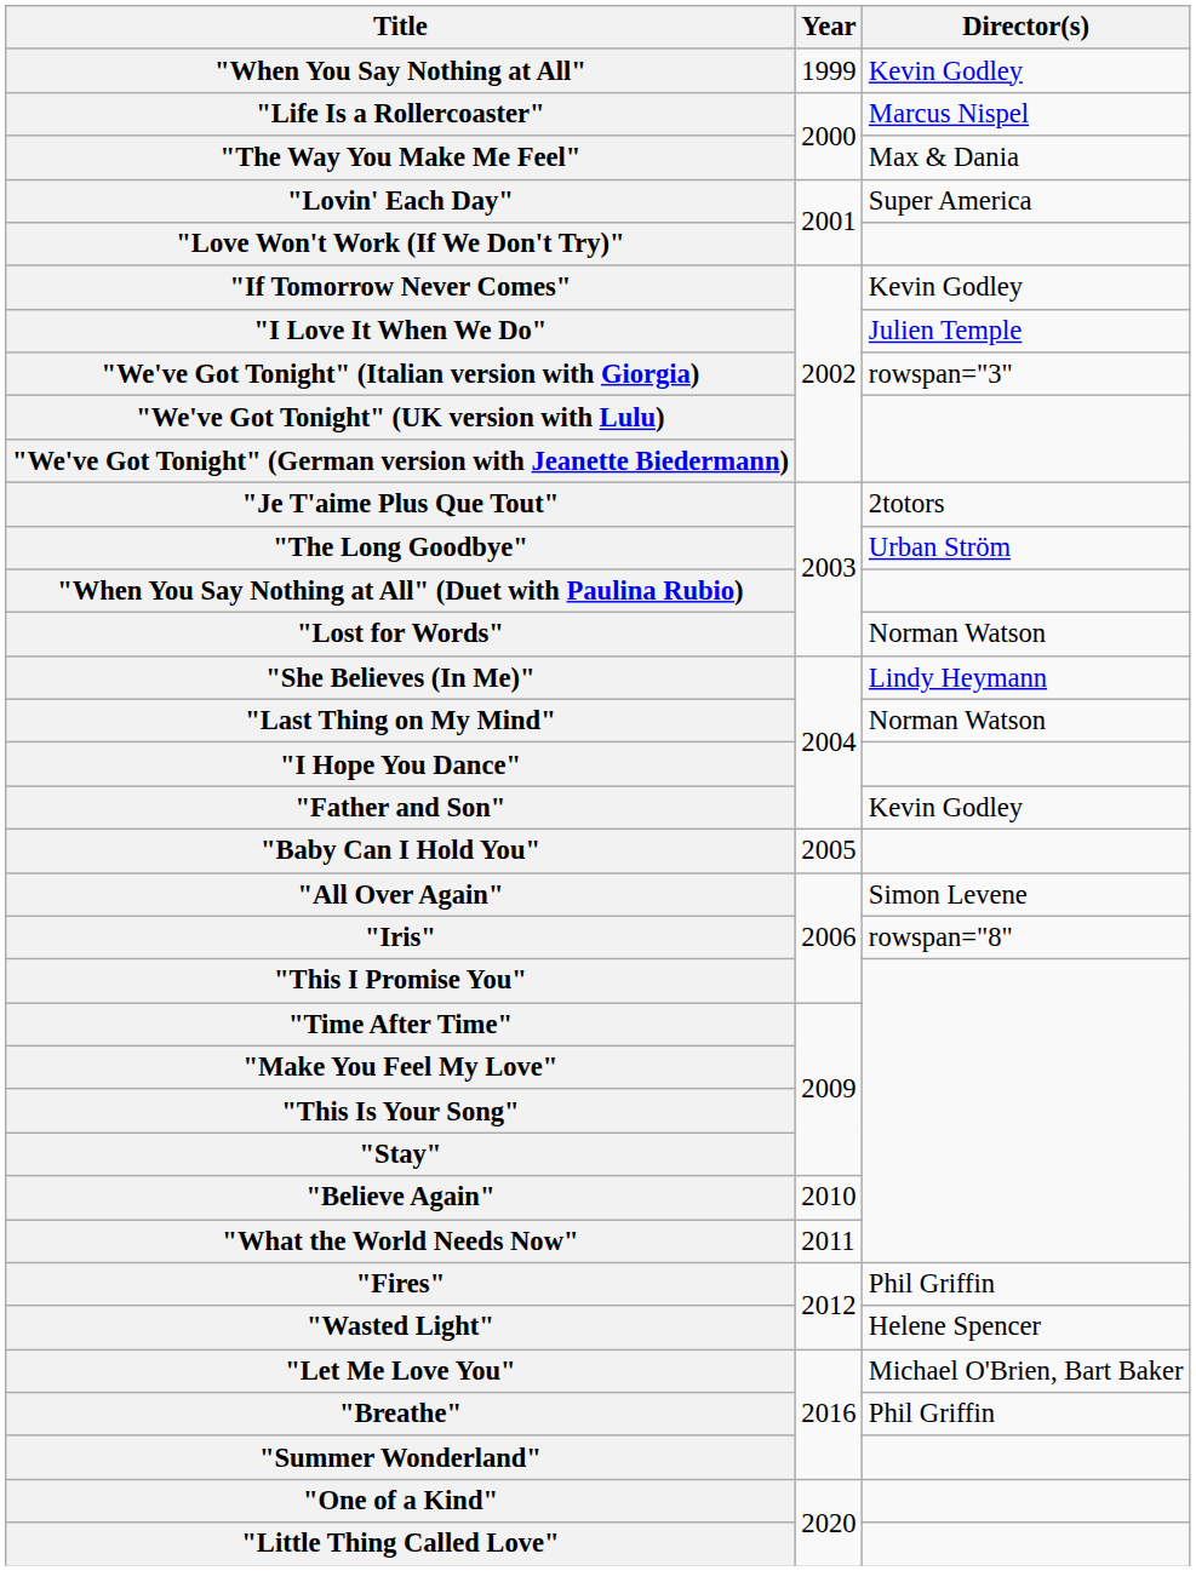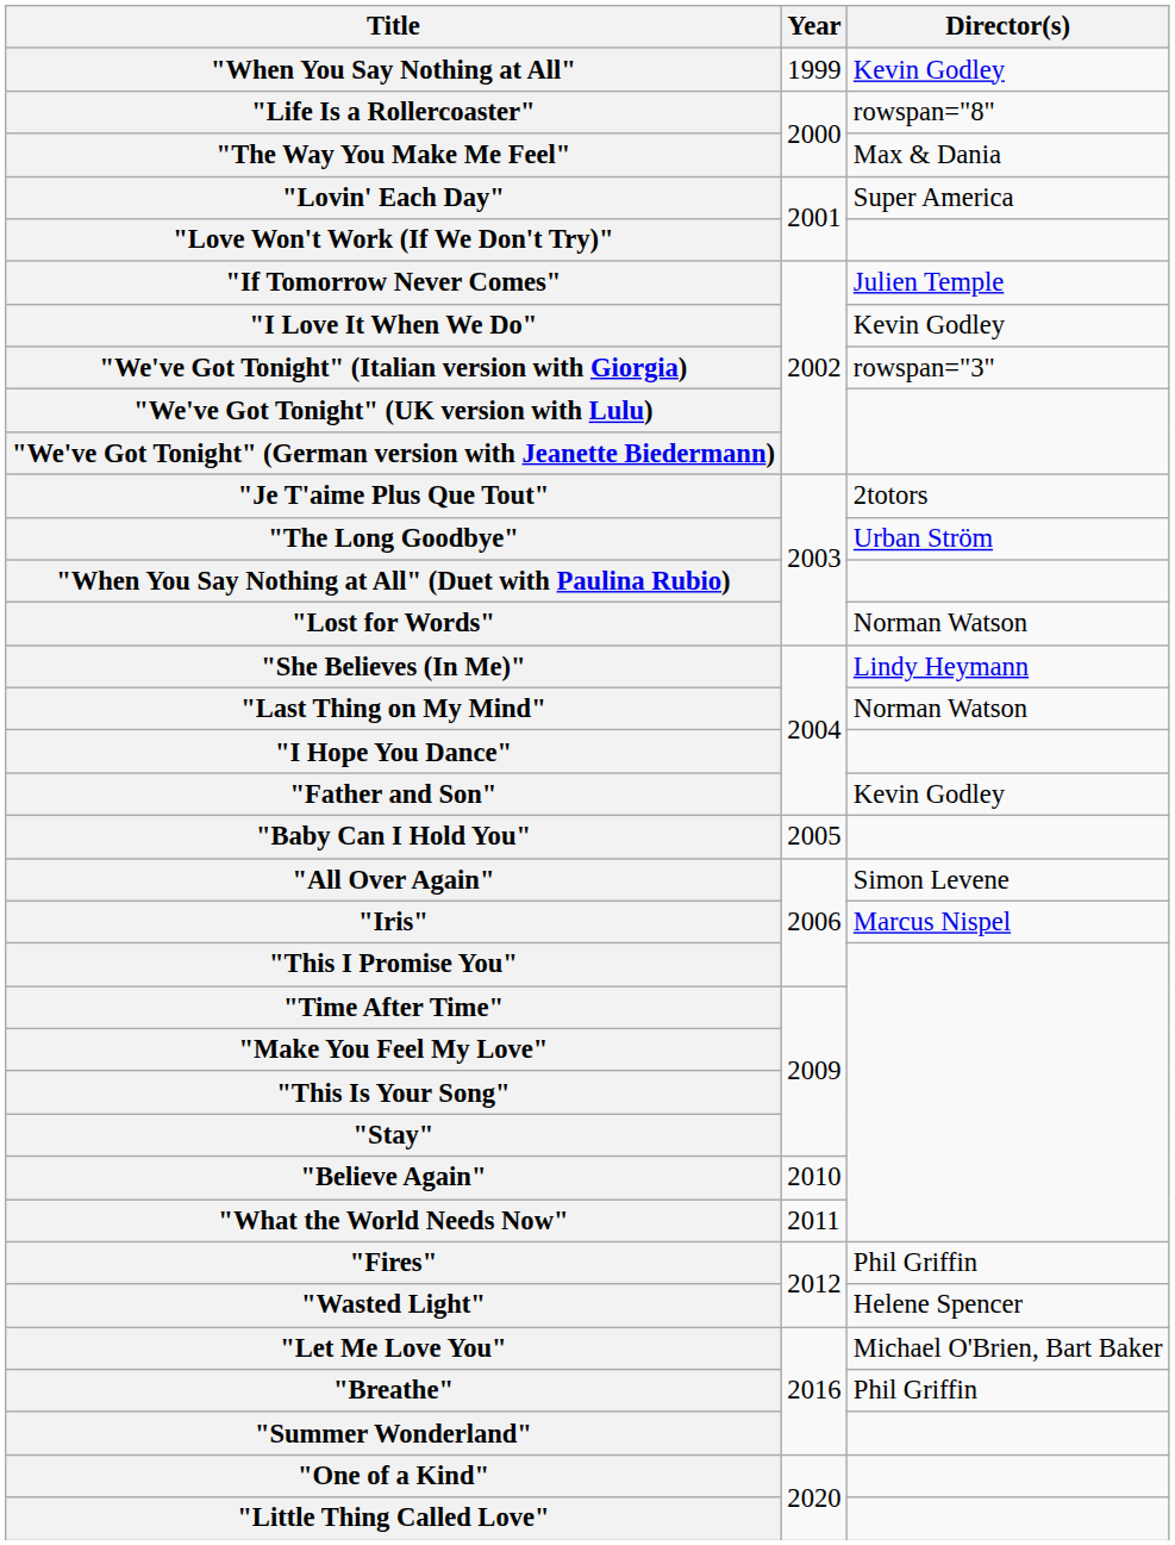"Life Is a Rollercoaster" | Director(s): Marcus Nispel -> rowspan="8"
"If Tomorrow Never Comes" | Director(s): Kevin Godley -> Julien Temple
"I Love It When We Do" | Director(s): Julien Temple -> Kevin Godley
"Iris" | Director(s): rowspan="8" -> Marcus Nispel
